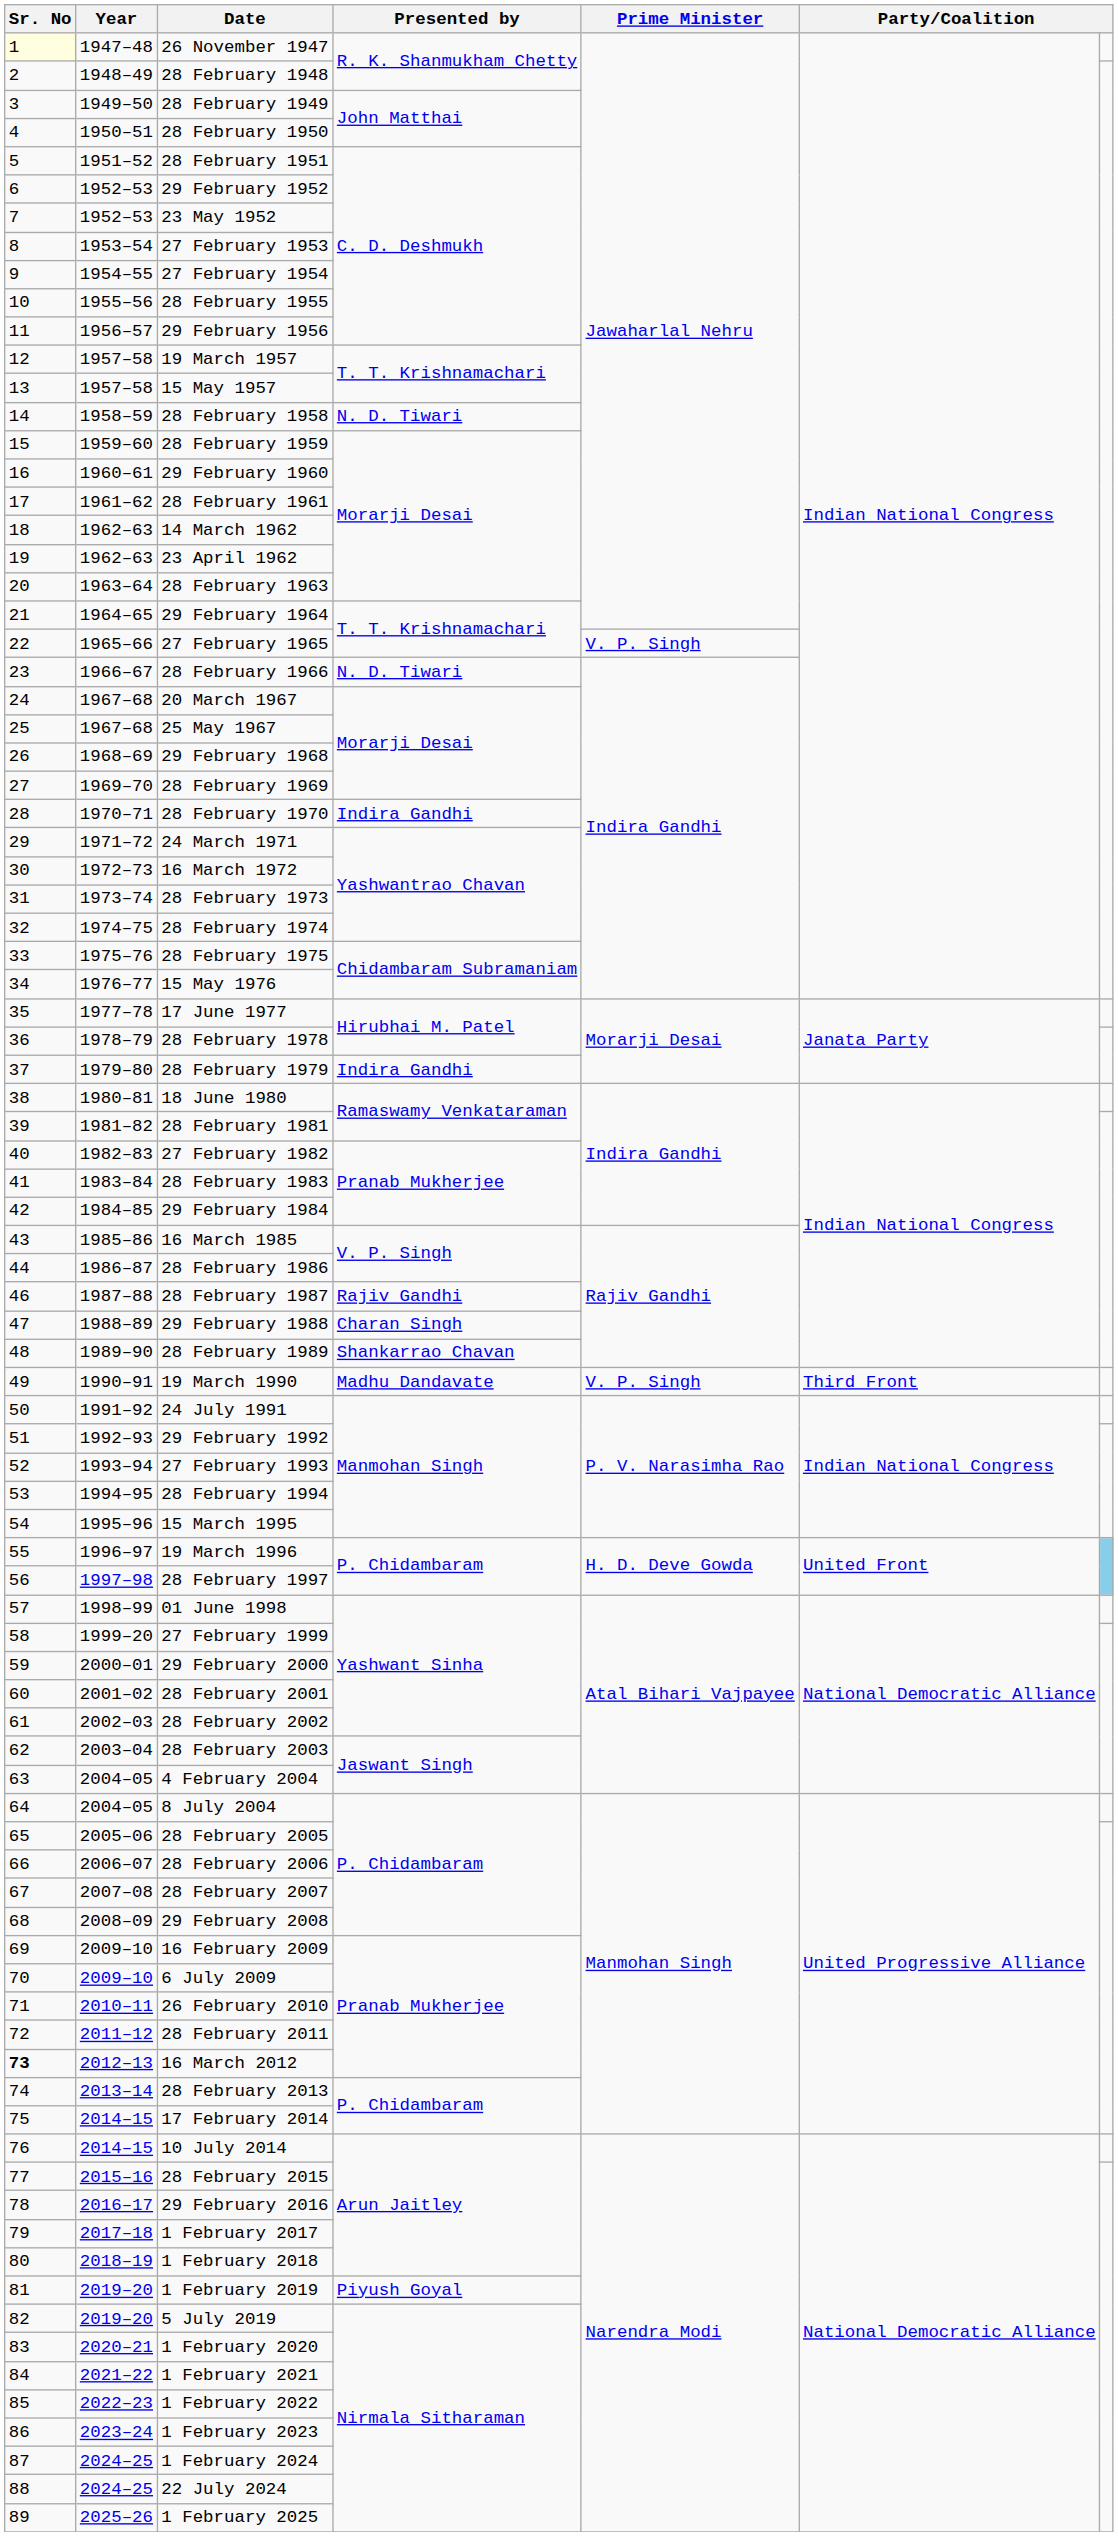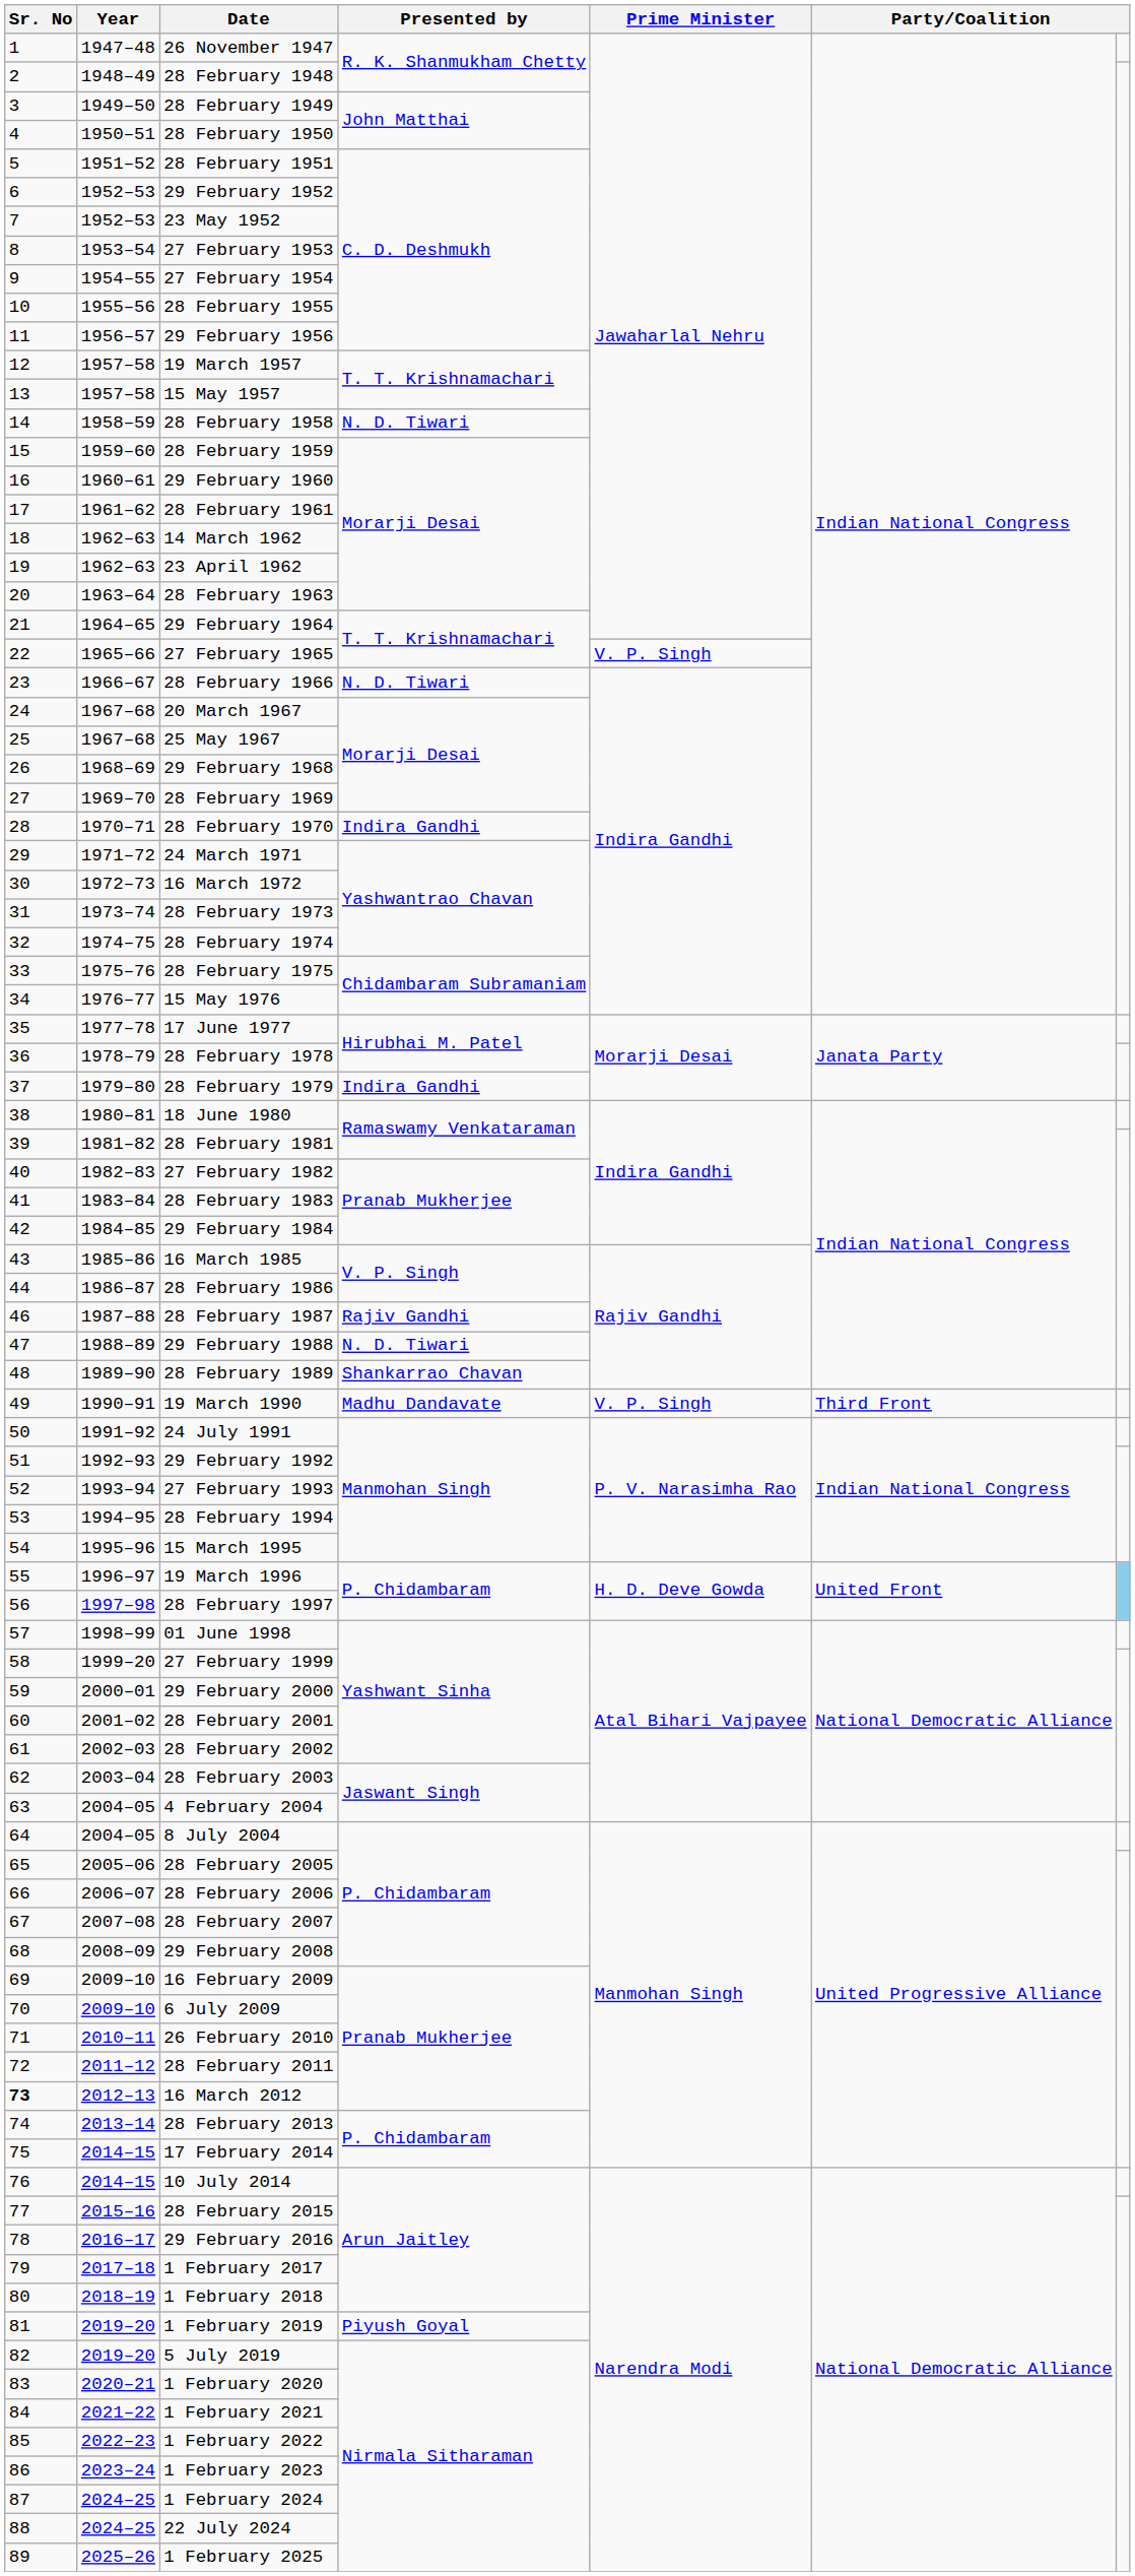26 November 1947 | Sr. No: lightyellow background -> no background
29 February 1988 | Presented by: Charan Singh -> N. D. Tiwari
